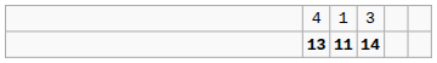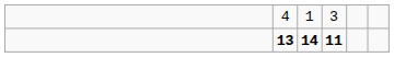row 2 | column 3: 11 -> 14
row 2 | column 4: 14 -> 11
